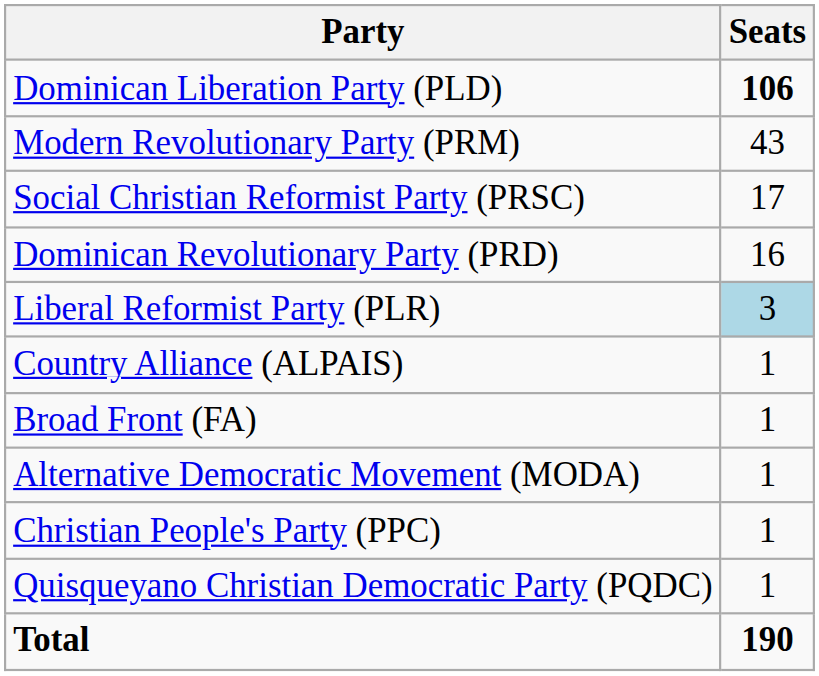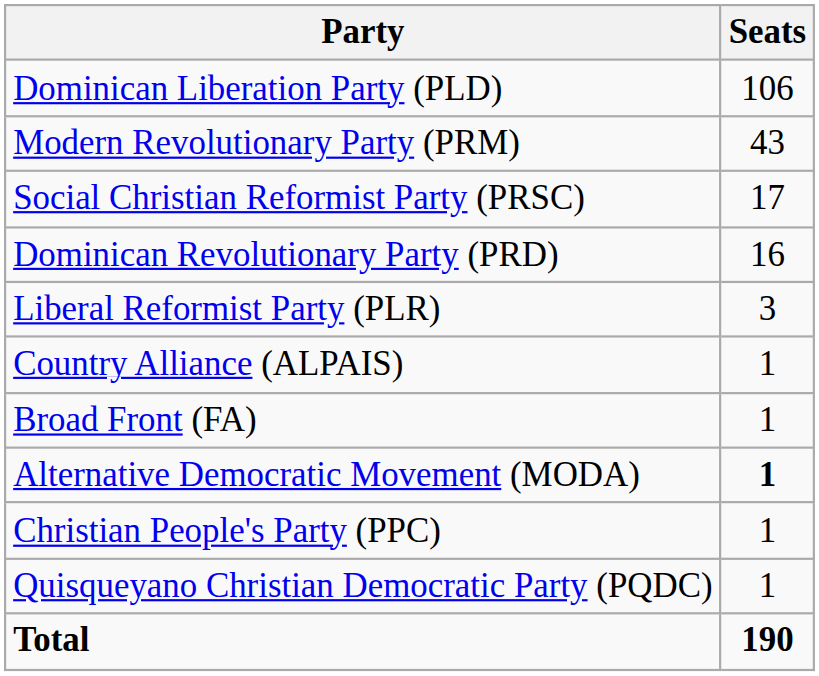Dominican Liberation Party (PLD) | Seats: bold -> normal
Liberal Reformist Party (PLR) | Seats: lightblue background -> no background
Alternative Democratic Movement (MODA) | Seats: normal -> bold
